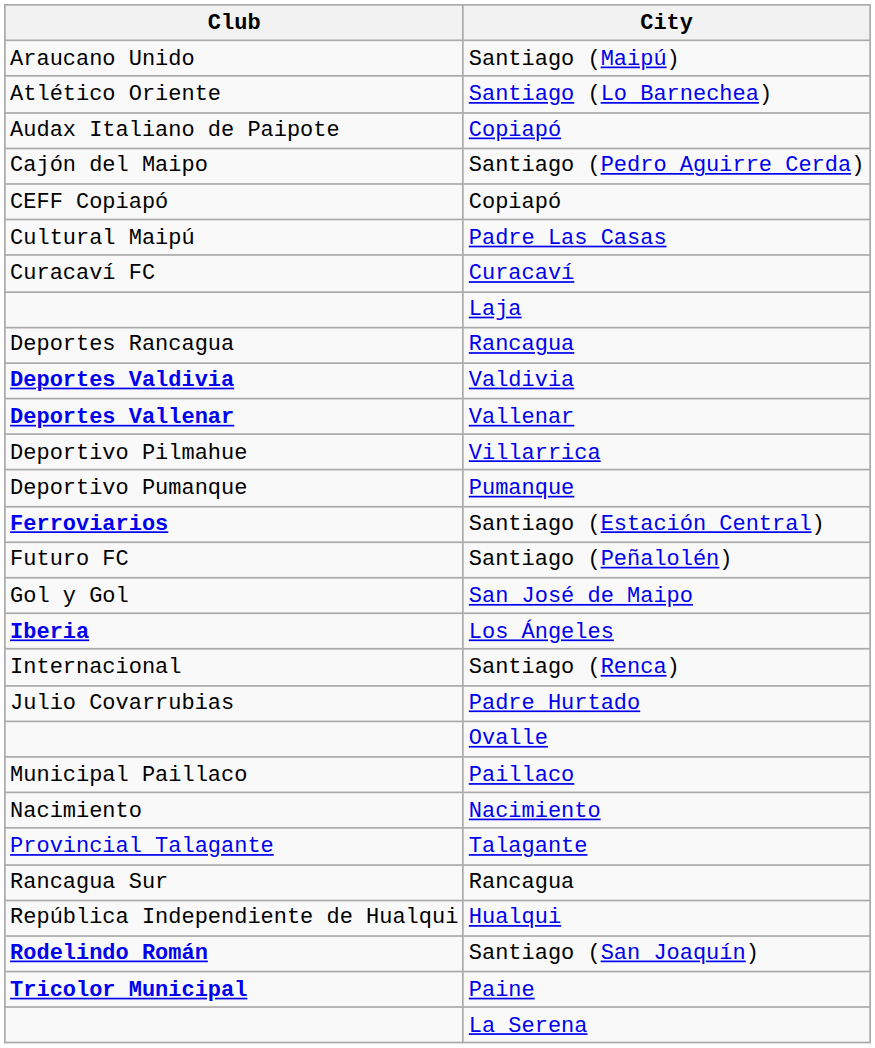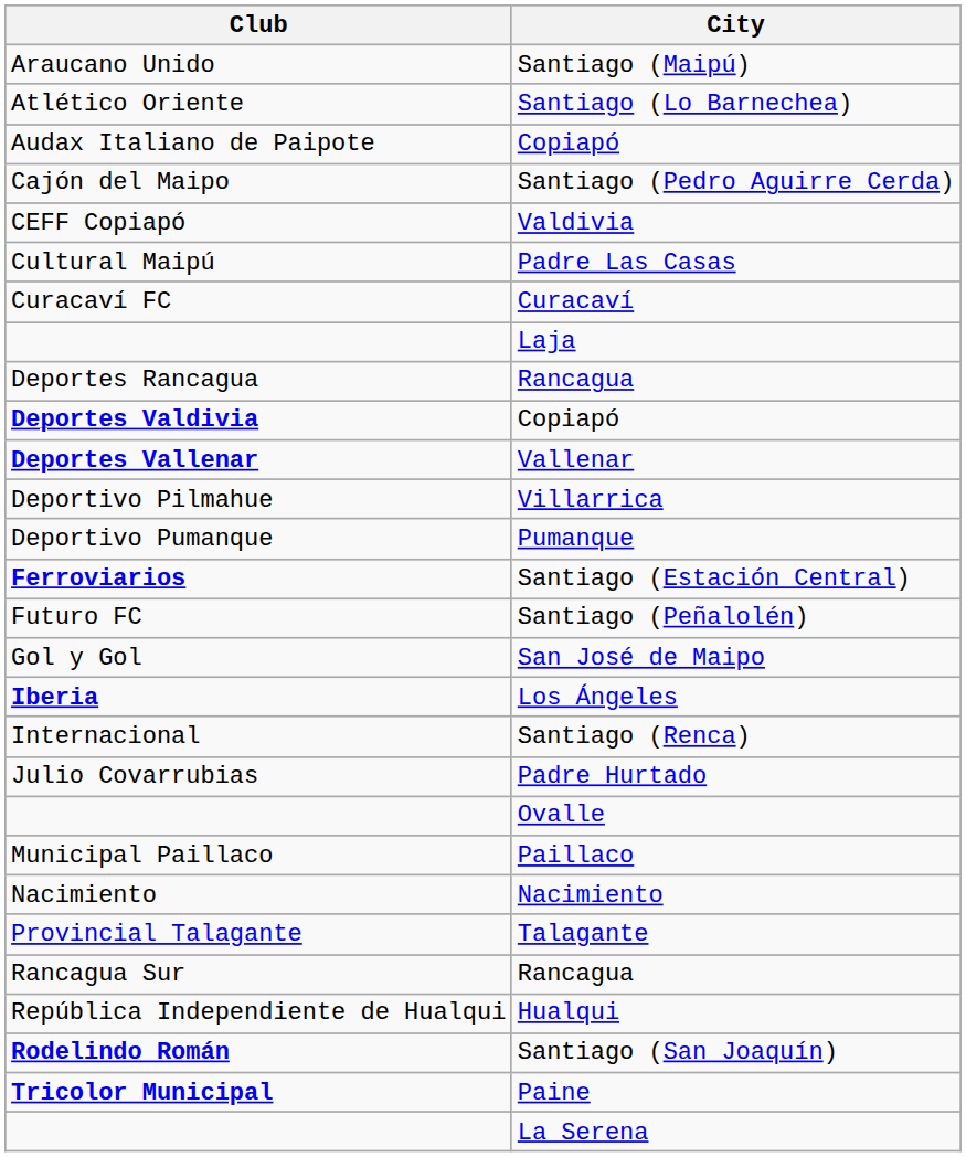row 6 | City: Copiapó -> Valdivia
row 11 | City: Valdivia -> Copiapó
